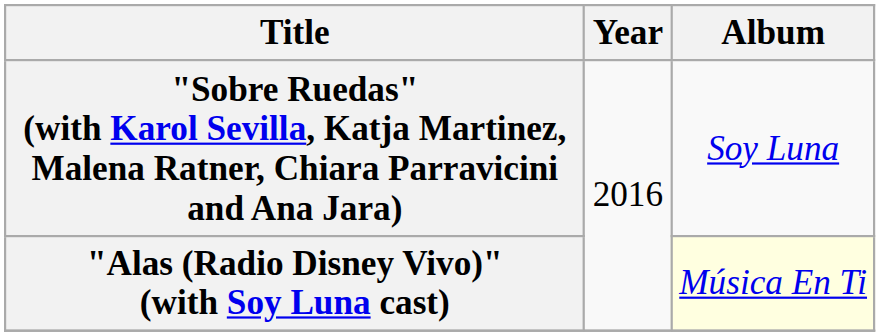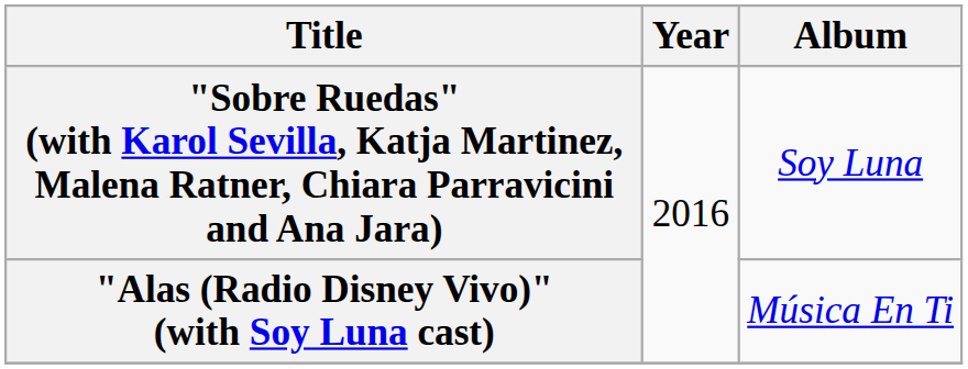"Alas (Radio Disney Vivo)" (with Soy Luna cast) | Album: lightyellow background -> no background
